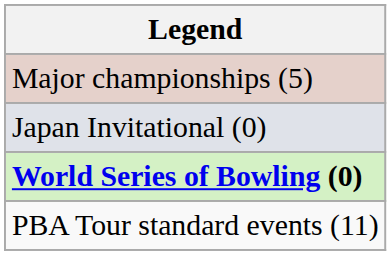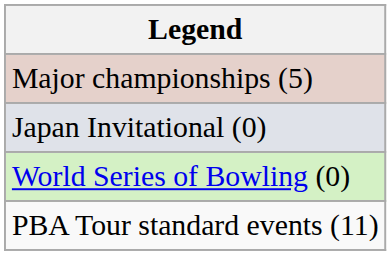row 4 | column 1: bold -> normal
